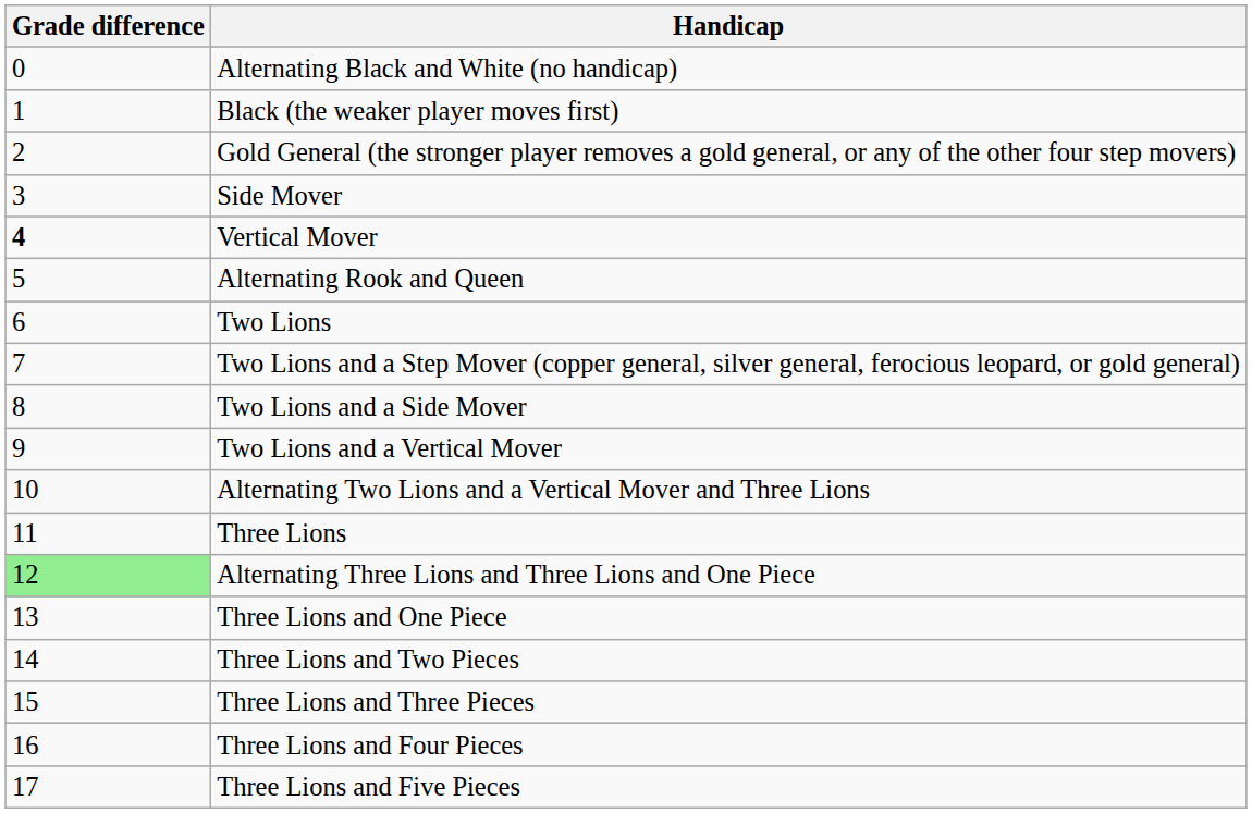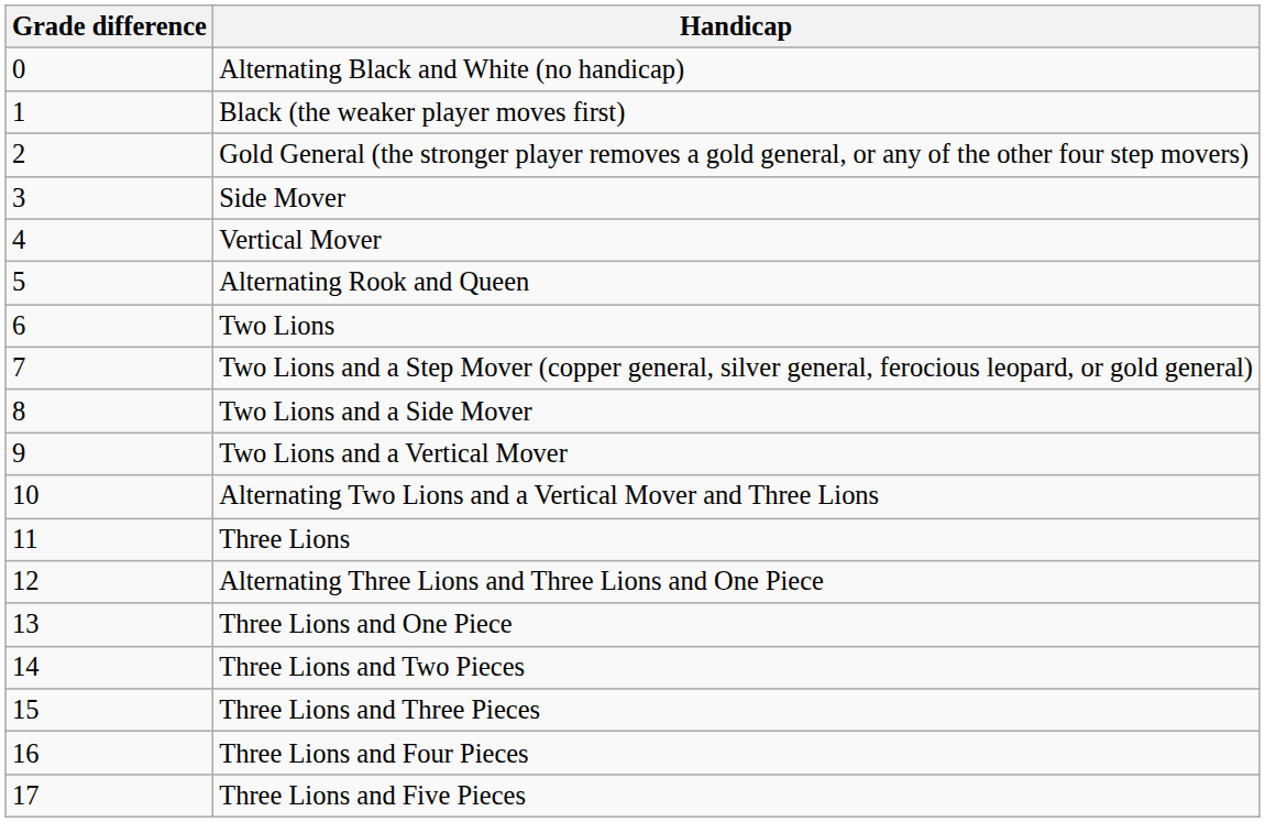Vertical Mover | Grade difference: bold -> normal
Alternating Three Lions and Three Lions and One Piece | Grade difference: lightgreen background -> no background
